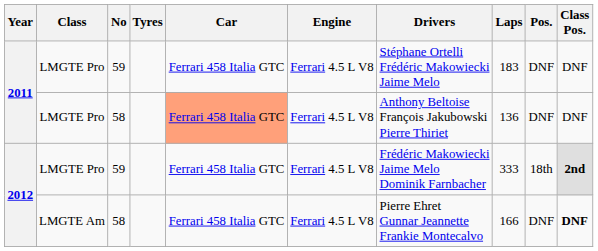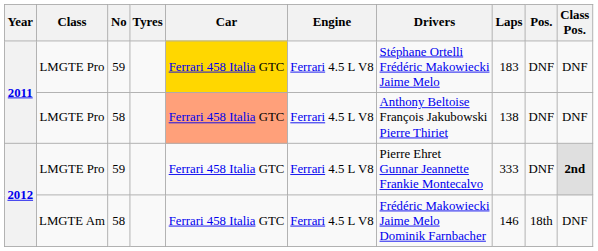2011 / 59 | Car: no background -> gold background
2011 / 58 | Laps: 136 -> 138
2012 / 59 | Drivers: Frédéric Makowiecki Jaime Melo Dominik Farnbacher -> Pierre Ehret Gunnar Jeannette Frankie Montecalvo
2012 / 59 | Pos.: 18th -> DNF
2012 / 58 | Drivers: Pierre Ehret Gunnar Jeannette Frankie Montecalvo -> Frédéric Makowiecki Jaime Melo Dominik Farnbacher
2012 / 58 | Laps: 166 -> 146
2012 / 58 | Pos.: DNF -> 18th
2012 / 58 | Class Pos.: bold -> normal
